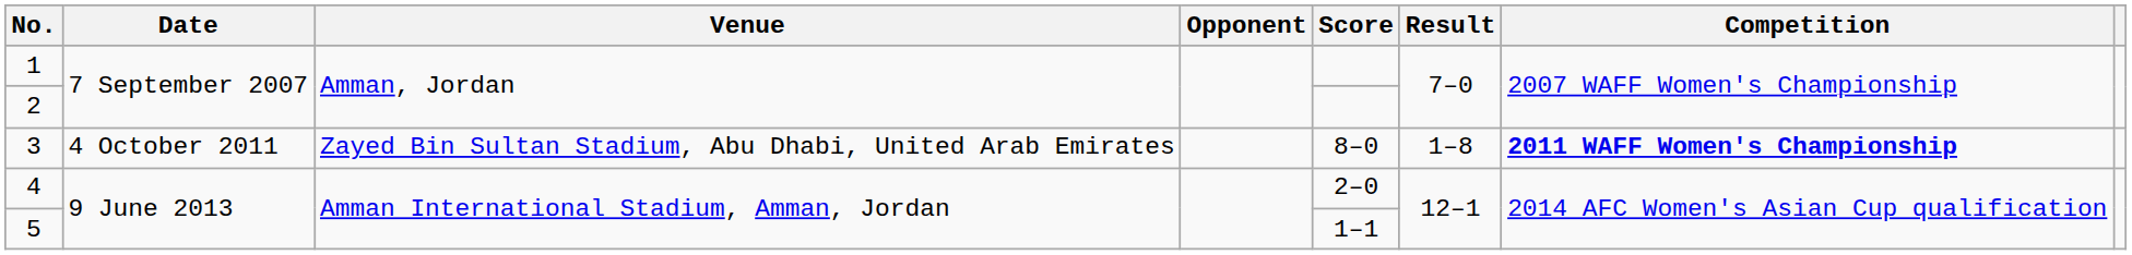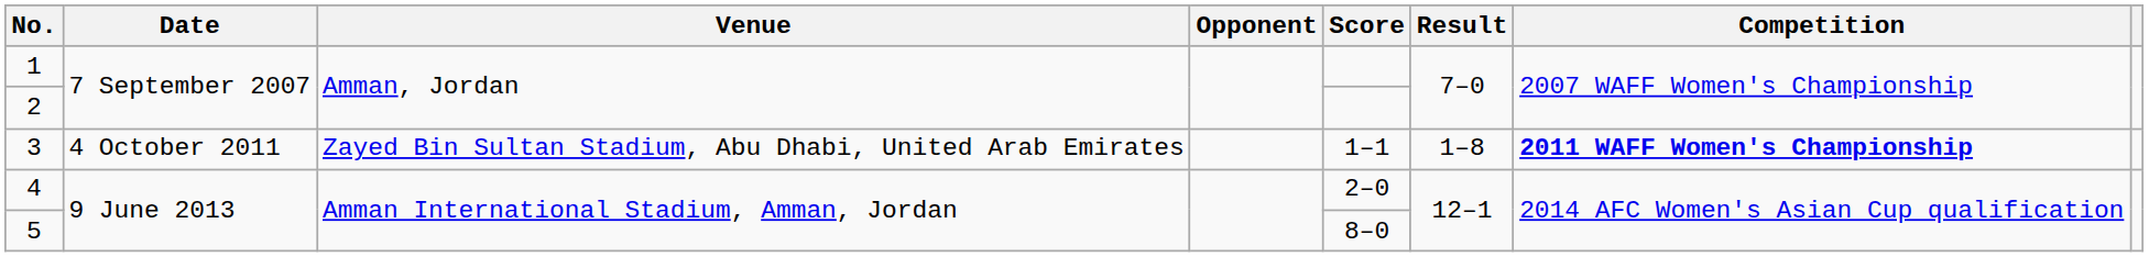3 | Score: 8–0 -> 1–1
5 | Score: 1–1 -> 8–0
